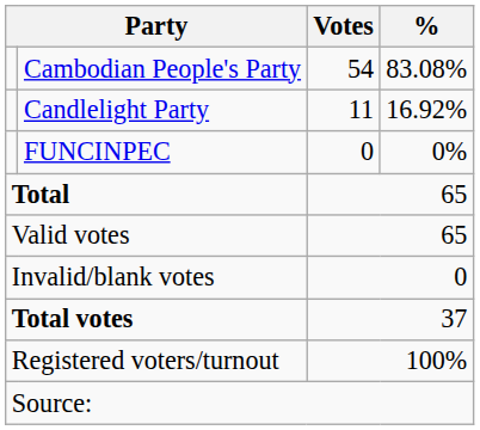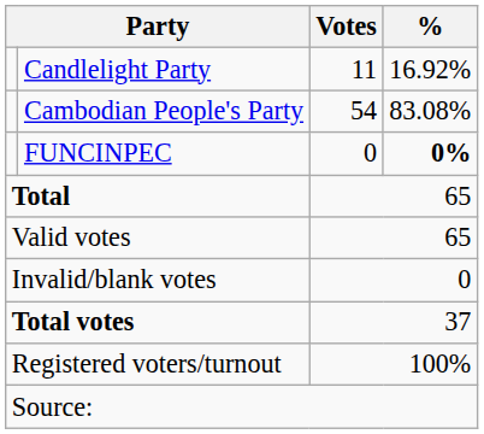rows swapped: Cambodian People's Party <-> Candlelight Party
FUNCINPEC | %: normal -> bold
